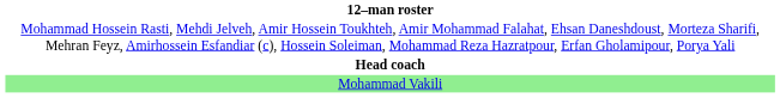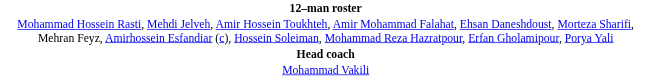row 4 | column 1: lightgreen background -> no background
